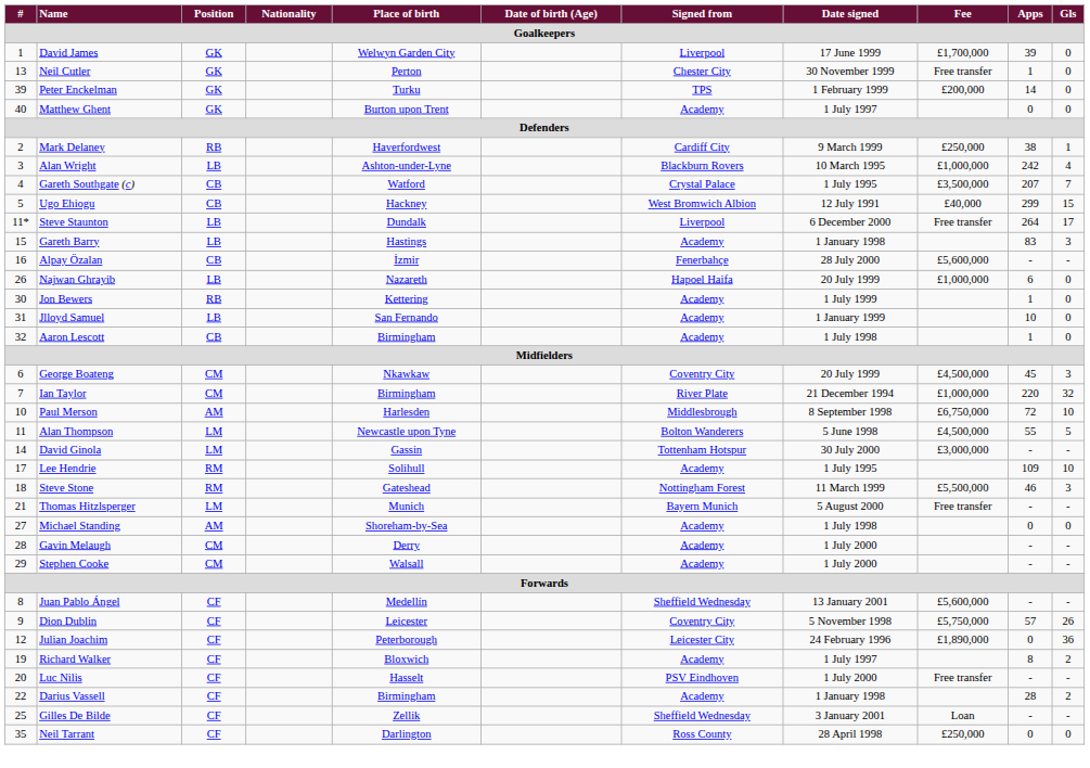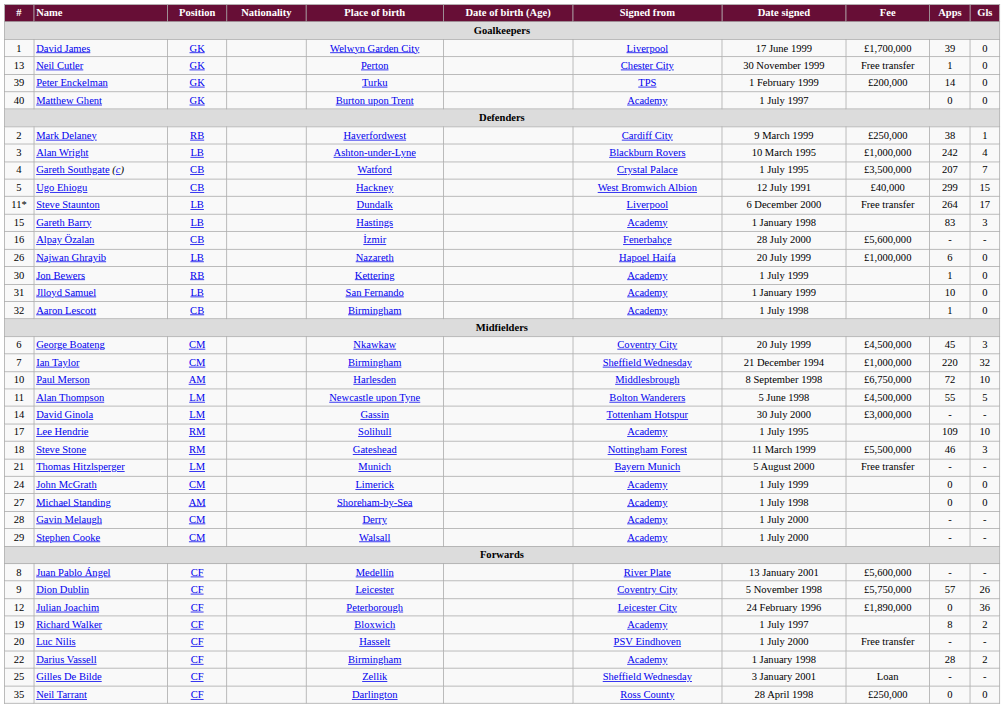Ian Taylor | Signed from: River Plate -> Sheffield Wednesday
+ row: 24 | John McGrath | CM | Limerick | Academy | 1 July 1999 | 0 | 0
Juan Pablo Ángel | Signed from: Sheffield Wednesday -> River Plate
